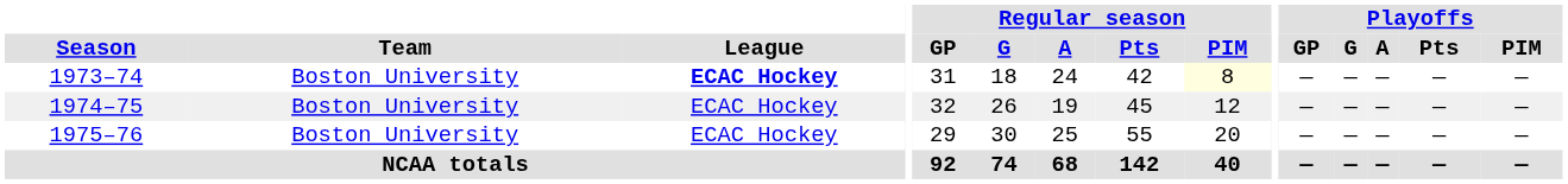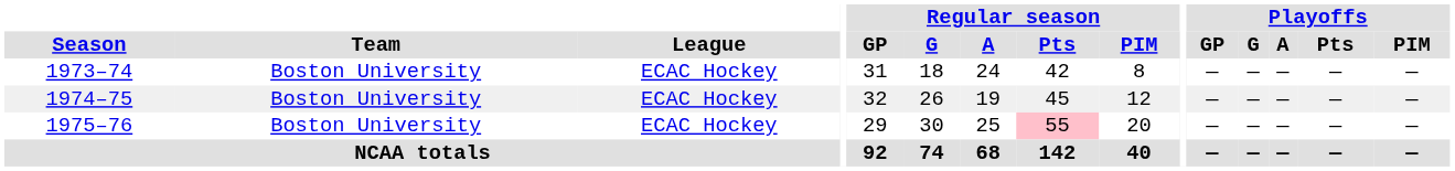1973–74 | League: bold -> normal
1973–74 | Regular season / PIM: lightyellow background -> no background
1975–76 | Regular season / Pts: no background -> pink background
